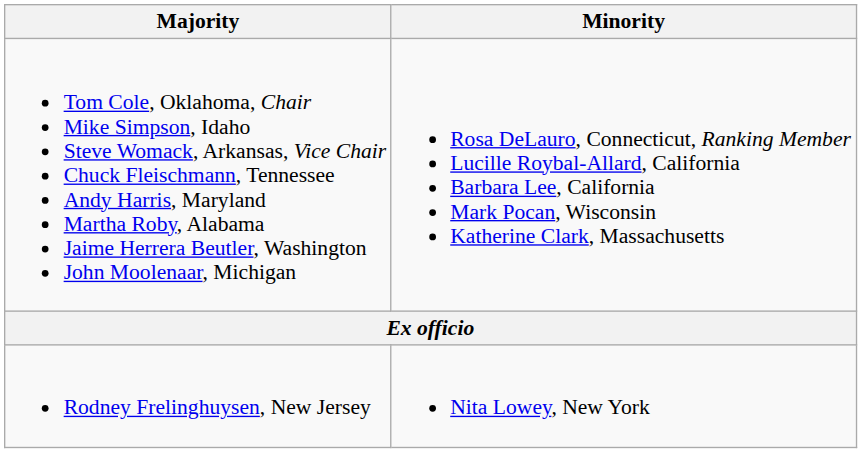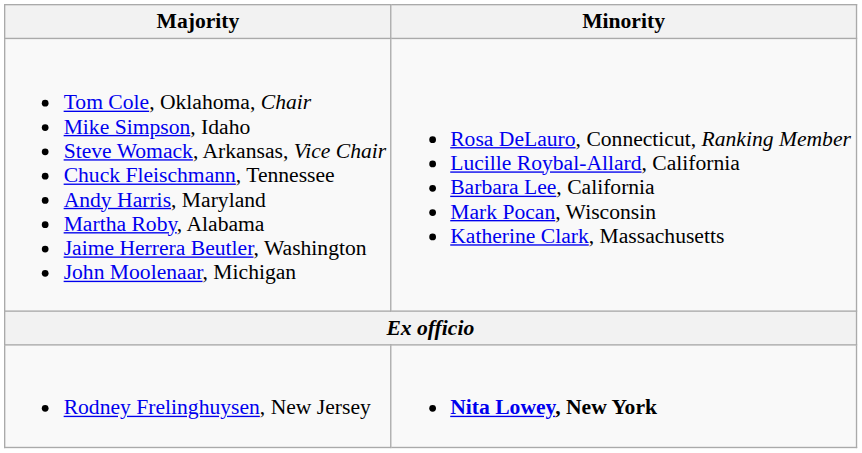Rodney Frelinghuysen, New Jersey | Minority: normal -> bold
